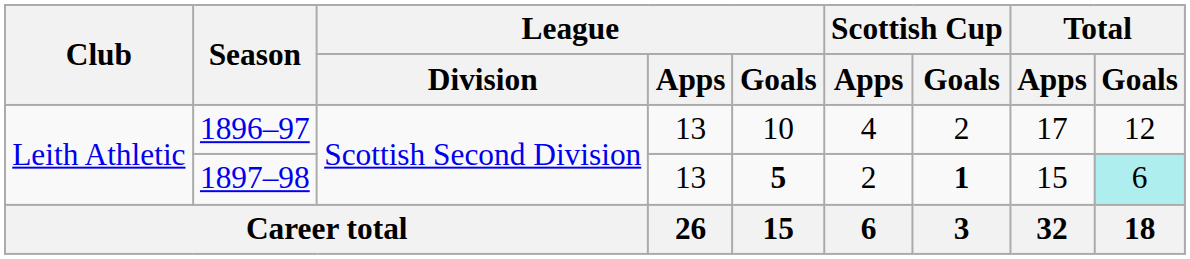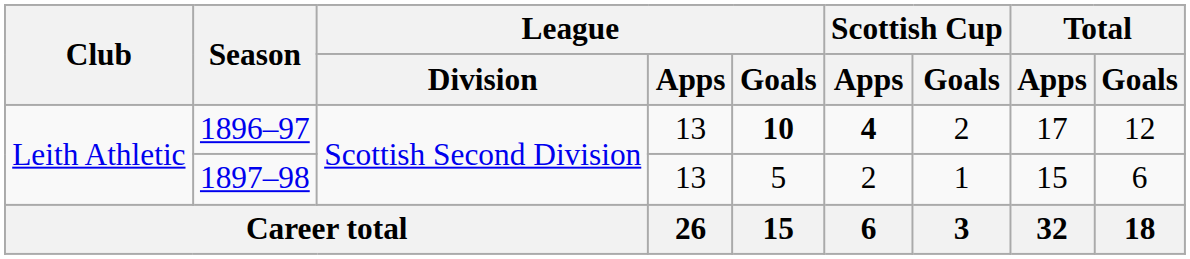1896–97 | League / Goals: normal -> bold
1896–97 | Scottish Cup / Apps: normal -> bold
1897–98 | League / Goals: bold -> normal
1897–98 | Scottish Cup / Goals: bold -> normal
1897–98 | Total / Goals: paleturquoise background -> no background
